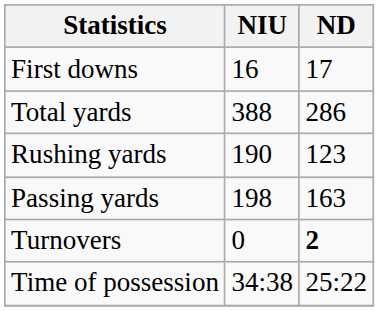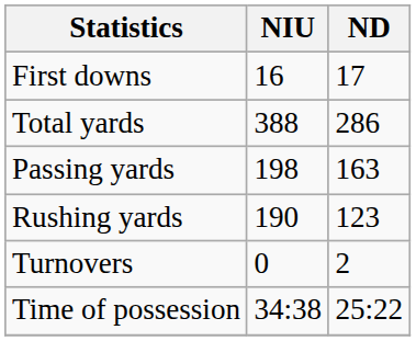rows swapped: Rushing yards <-> Passing yards
Turnovers | ND: bold -> normal
